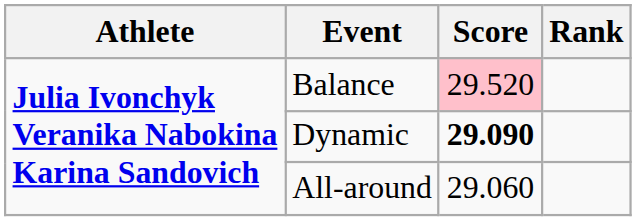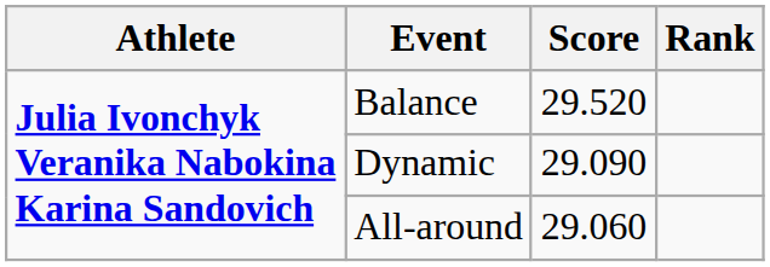Balance | Score: pink background -> no background
Dynamic | Score: bold -> normal
